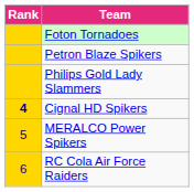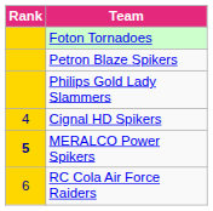Cignal HD Spikers | Rank: bold -> normal
MERALCO Power Spikers | Rank: normal -> bold
